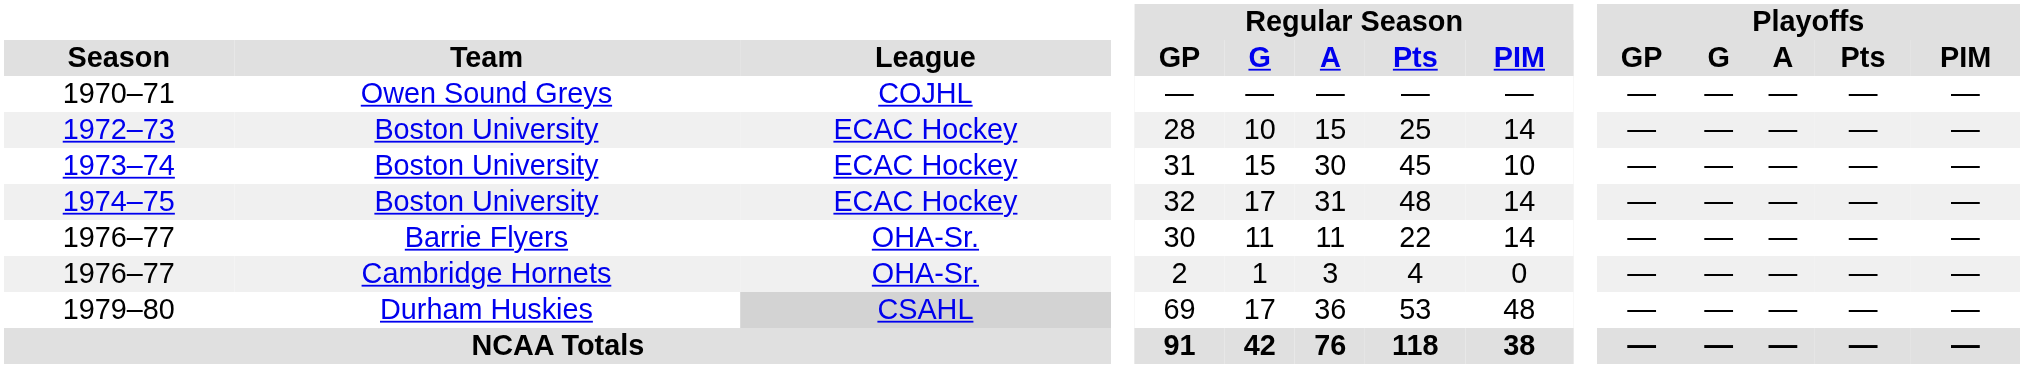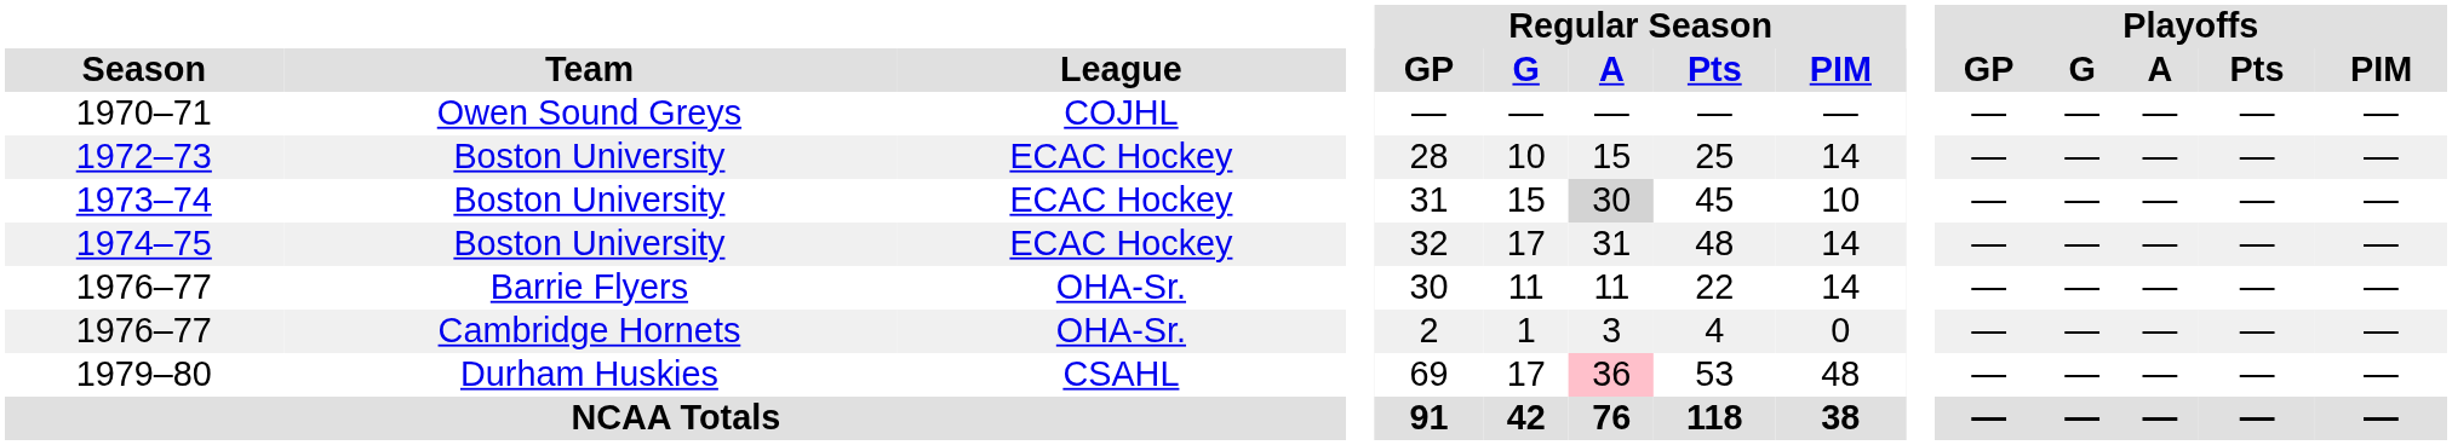1973–74 | Regular Season / A: no background -> lightgrey background
1979–80 | League: lightgrey background -> no background
1979–80 | Regular Season / A: no background -> pink background
